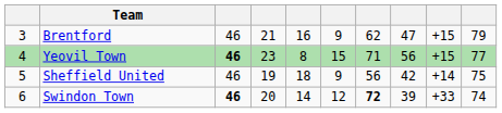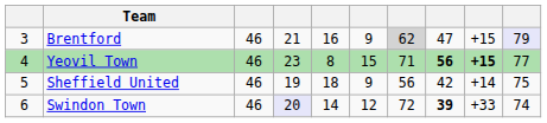Brentford | column 7: no background -> lightgrey background
Brentford | column 10: no background -> lavender background
Yeovil Town | column 3: bold -> normal
Yeovil Town | column 8: normal -> bold
Yeovil Town | column 9: normal -> bold
Swindon Town | column 3: bold -> normal
Swindon Town | column 4: no background -> lavender background
Swindon Town | column 7: bold -> normal
Swindon Town | column 8: normal -> bold
